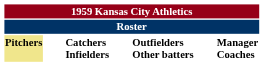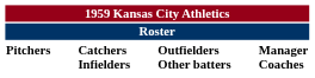Pitchers | column 1: khaki background -> no background
